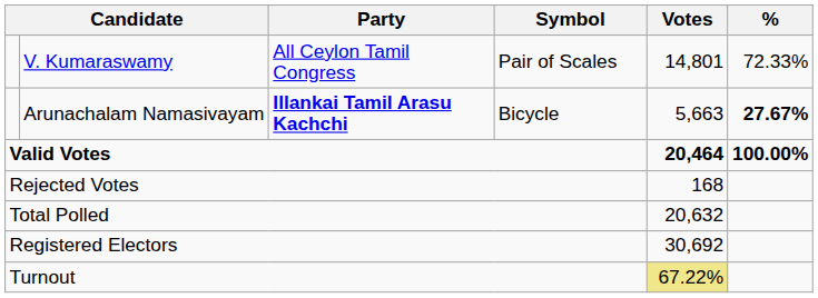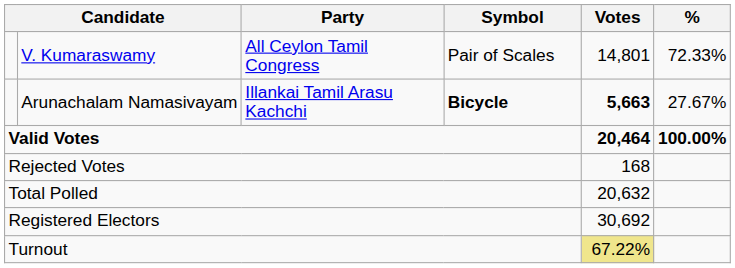Arunachalam Namasivayam | Party: bold -> normal
Arunachalam Namasivayam | Symbol: normal -> bold
Arunachalam Namasivayam | Votes: normal -> bold
Arunachalam Namasivayam | %: bold -> normal
